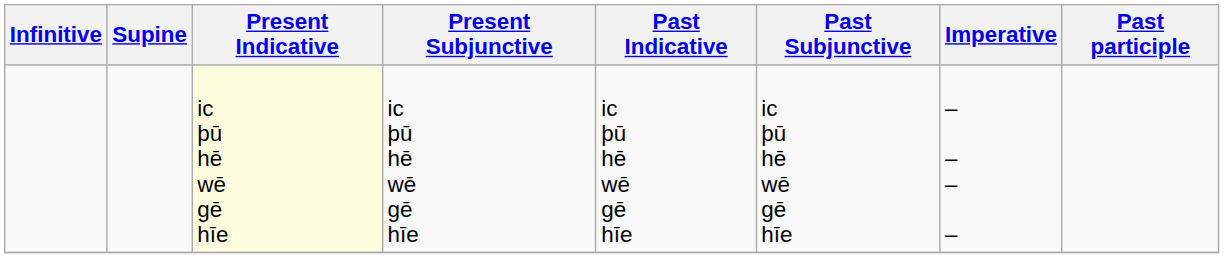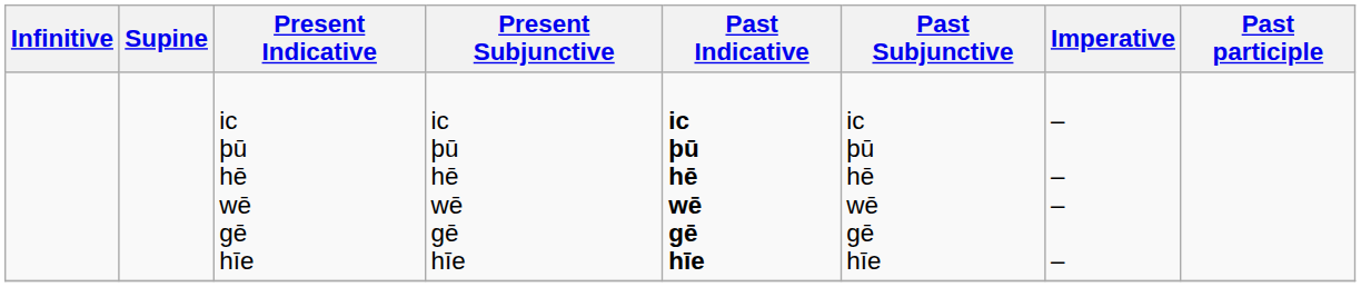row 2 | Present Indicative: lightyellow background -> no background
row 2 | Past Indicative: normal -> bold
